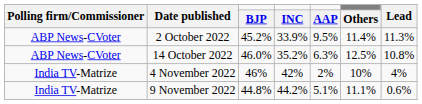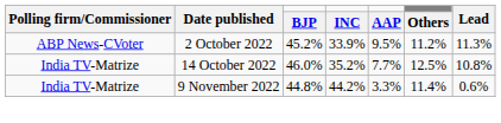2 October 2022 | Others: 11.4% -> 11.2%
14 October 2022 | Polling firm/Commissioner: ABP News-CVoter -> India TV-Matrize
14 October 2022 | AAP: 6.3% -> 7.7%
- row: India TV-Matrize | 4 November 2022 | 46% | 42% | 2% | 10% | 4%
9 November 2022 | AAP: 5.1% -> 3.3%
9 November 2022 | Others: 11.1% -> 11.4%
